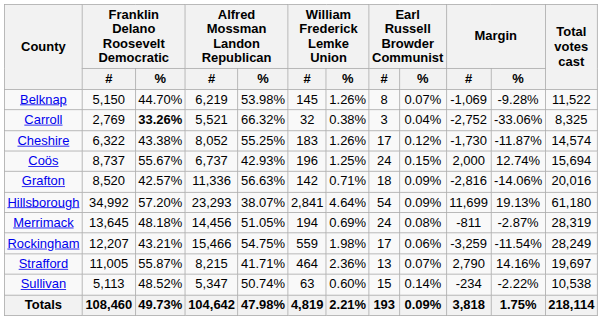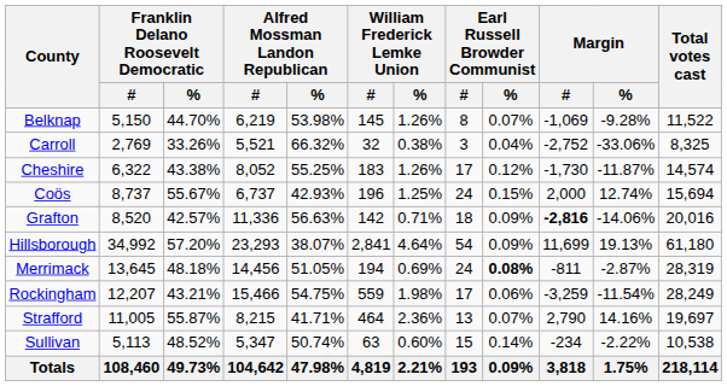Carroll | Franklin Delano Roosevelt Democratic / %: bold -> normal
Grafton | Margin / #: normal -> bold
Merrimack | Earl Russell Browder Communist / %: normal -> bold
